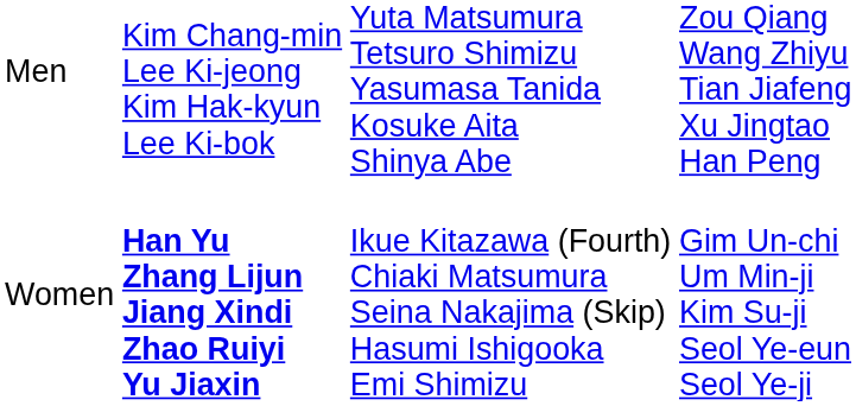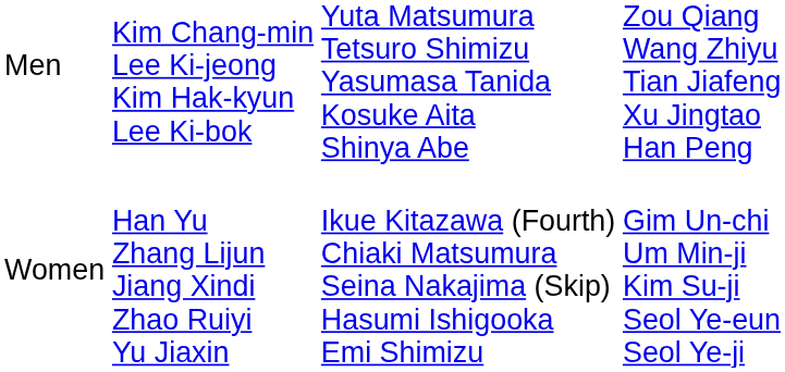Women | column 2: bold -> normal
